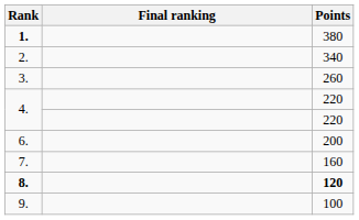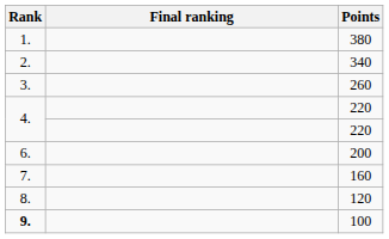1. | Rank: bold -> normal
8. | Rank: bold -> normal
8. | Points: bold -> normal
9. | Rank: normal -> bold
